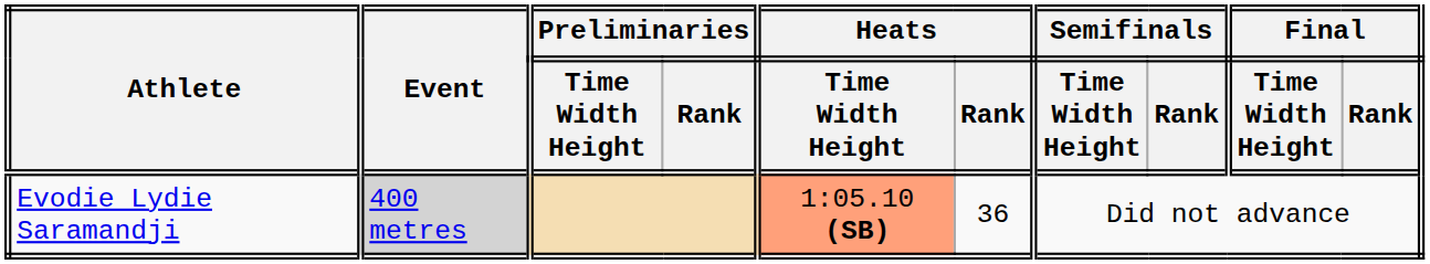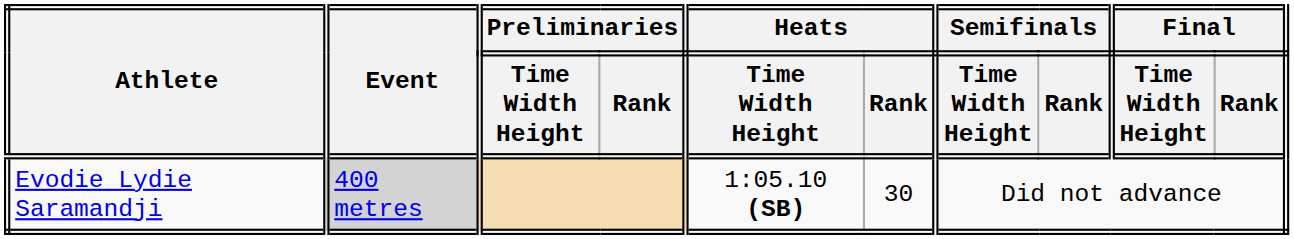Evodie Lydie Saramandji | Heats / Time Width Height: lightsalmon background -> no background
Evodie Lydie Saramandji | Heats / Rank: 36 -> 30
